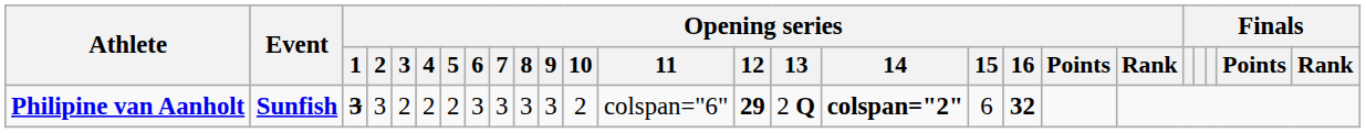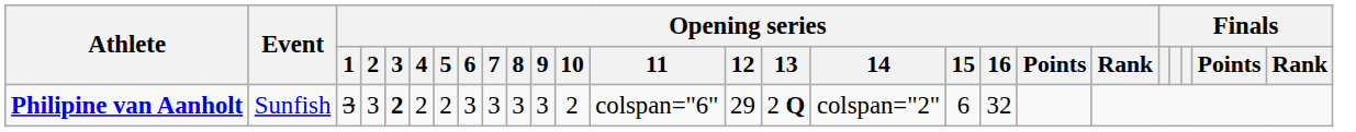Philipine van Aanholt | Event: bold -> normal
Philipine van Aanholt | Opening series / 1: bold -> normal
Philipine van Aanholt | Opening series / 3: normal -> bold
Philipine van Aanholt | Opening series / 12: bold -> normal
Philipine van Aanholt | Opening series / 14: bold -> normal
Philipine van Aanholt | Opening series / 16: bold -> normal
